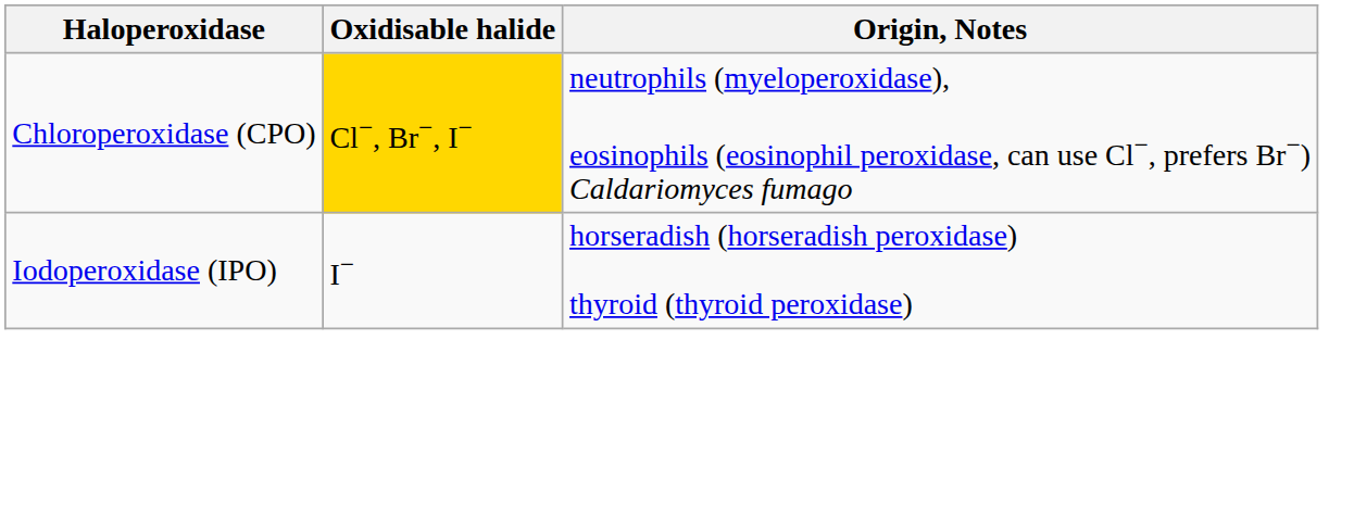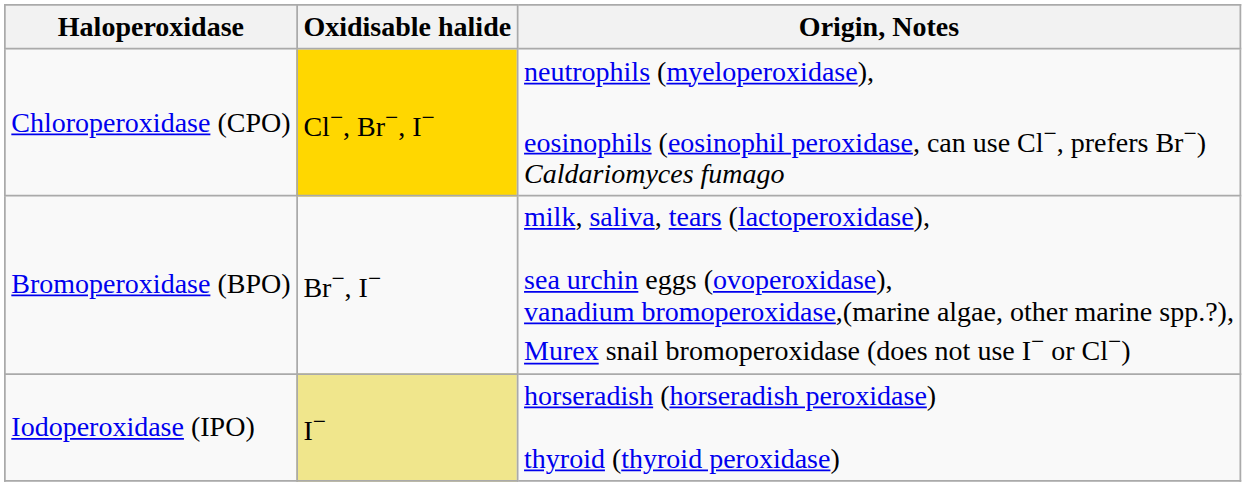+ row: Bromoperoxidase (BPO) | Br−, I− | milk, saliva, tears (lactoperoxidase), sea urchin eggs (ovoperoxidase), vanadium bromoperoxidase,(marine algae, other marine spp.?), Murex snail bromoperoxidase (does not use I− or Cl−)
Iodoperoxidase (IPO) | Oxidisable halide: no background -> khaki background
